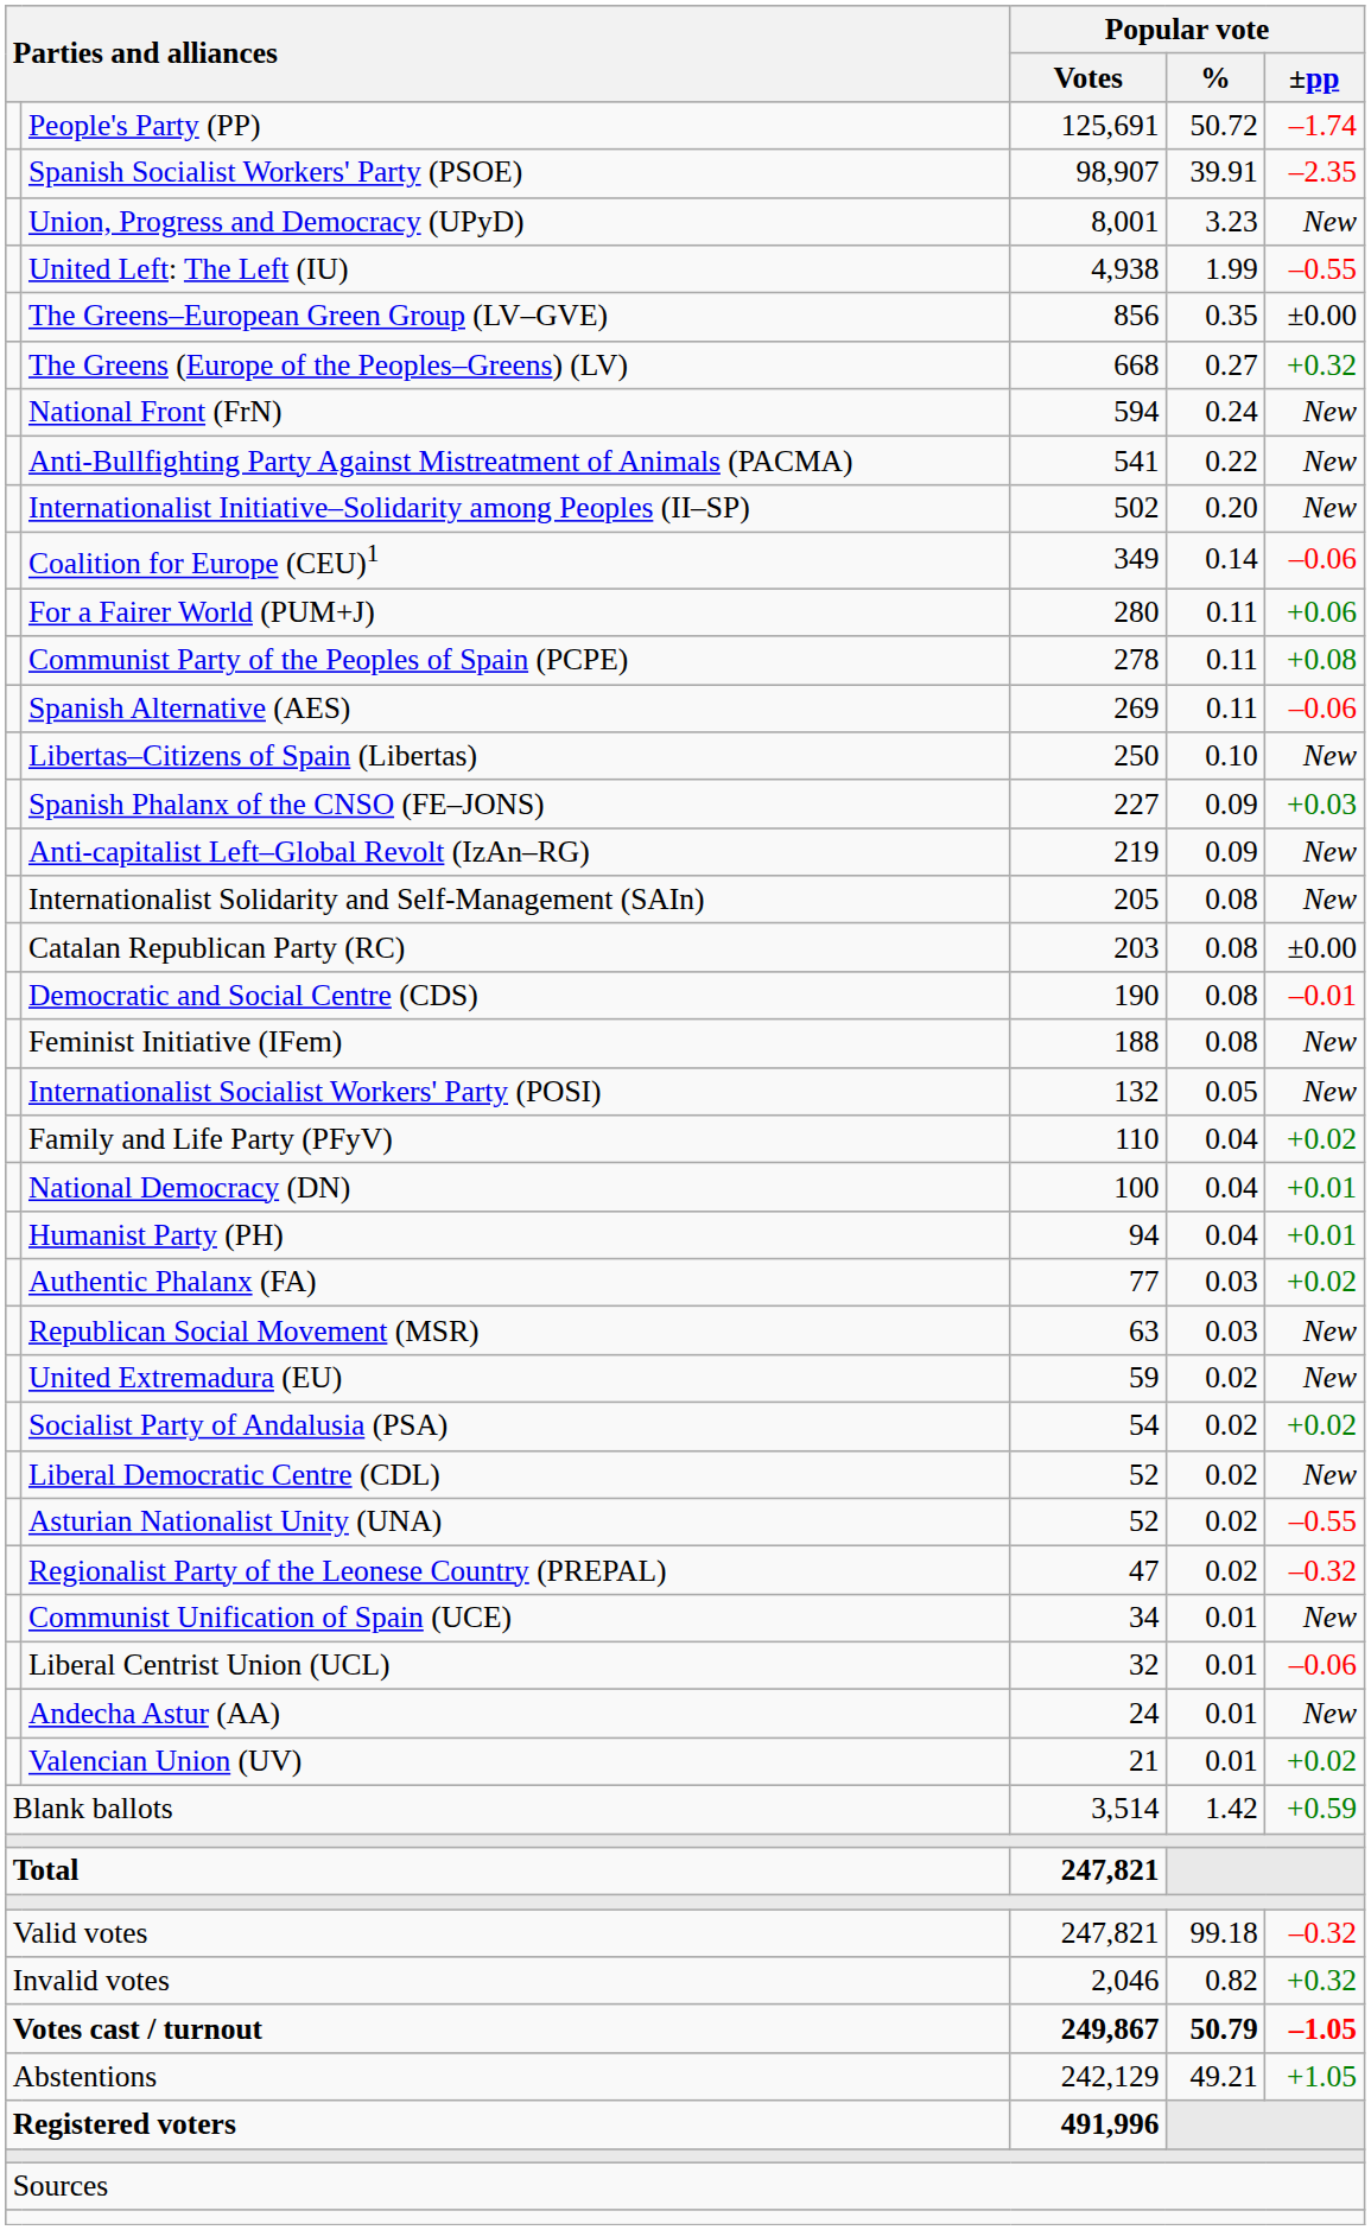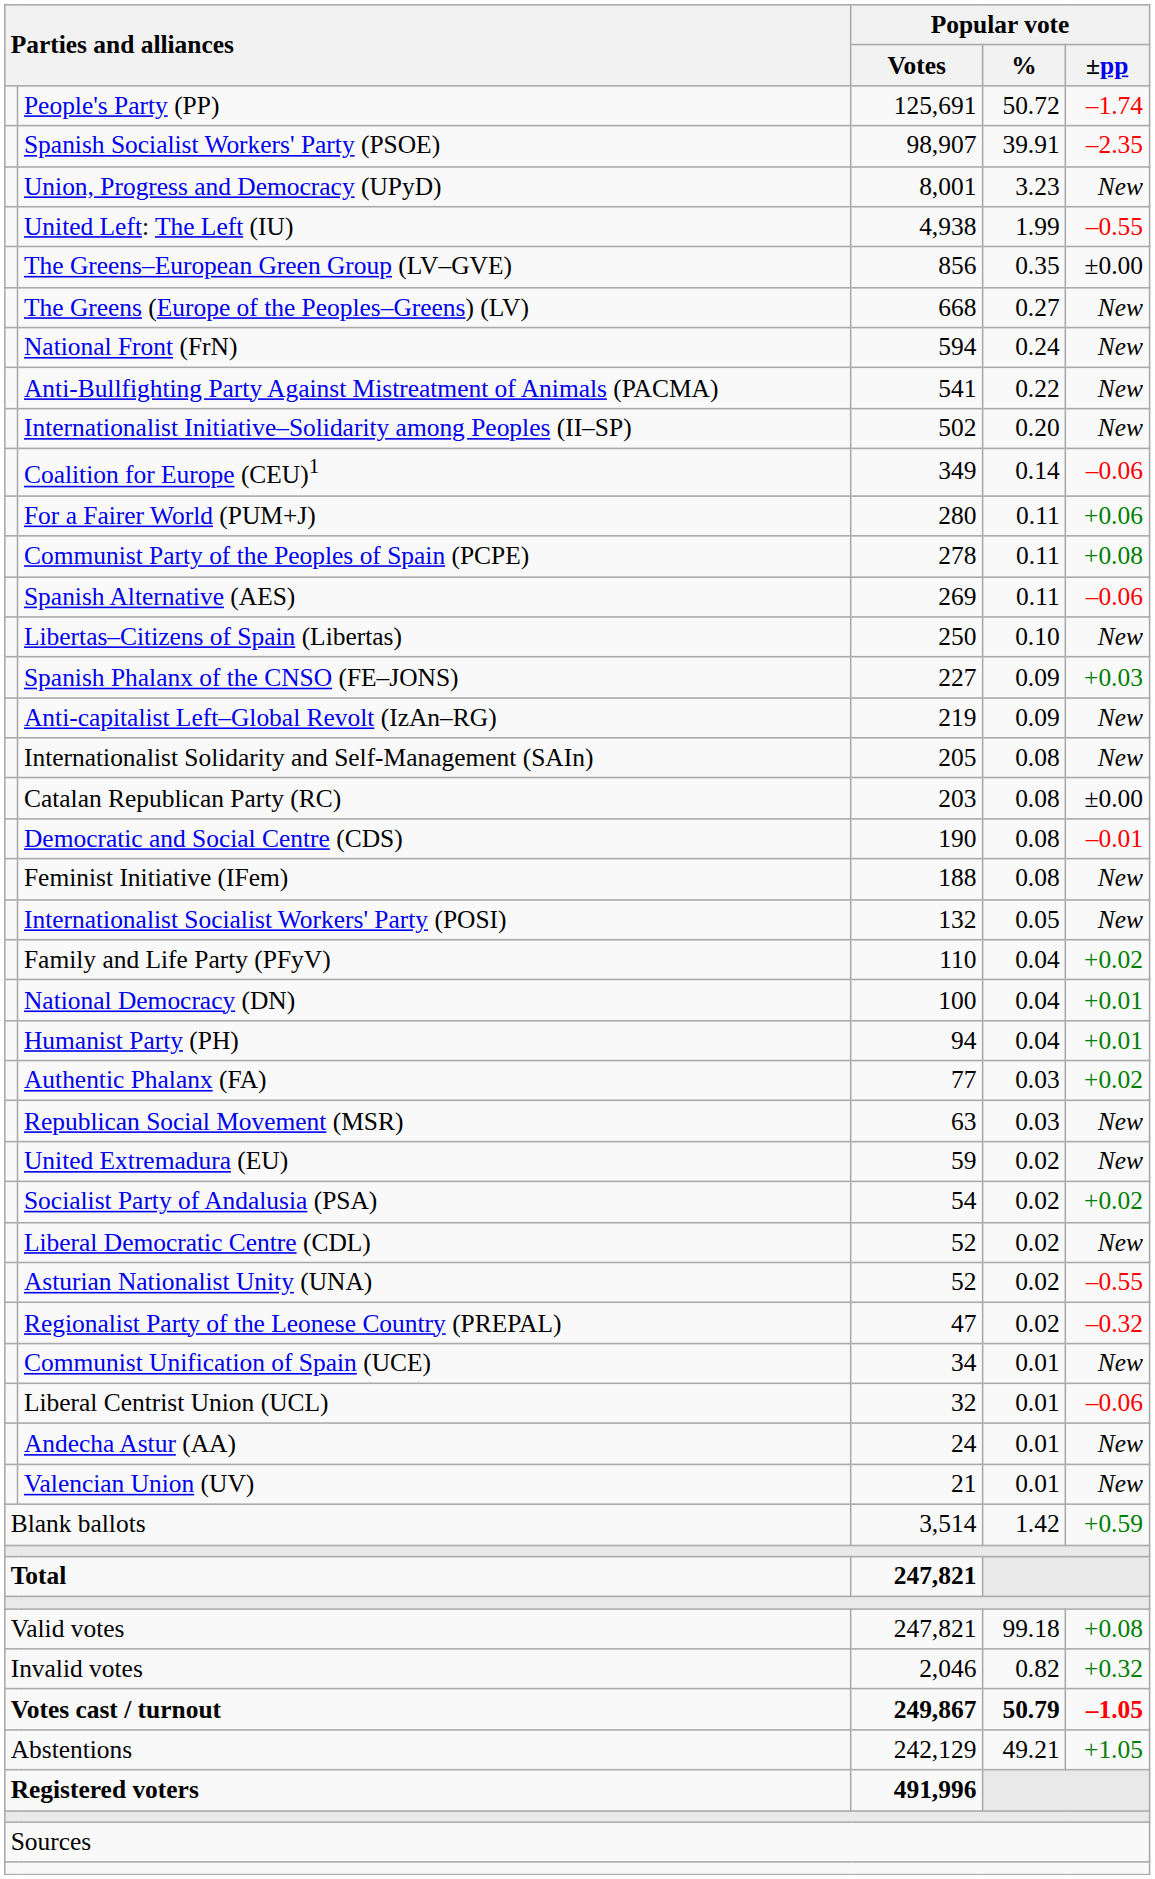The Greens (Europe of the Peoples–Greens) (LV) | Popular vote / ±pp: +0.32 -> New
Valencian Union (UV) | Popular vote / ±pp: +0.02 -> New
Valid votes | Popular vote / ±pp: –0.32 -> +0.08
